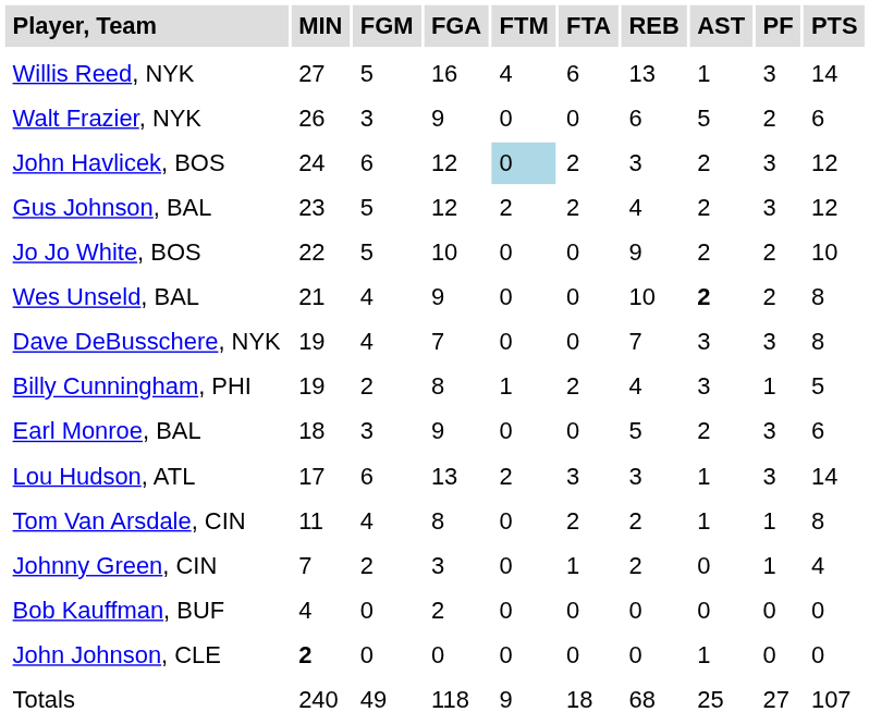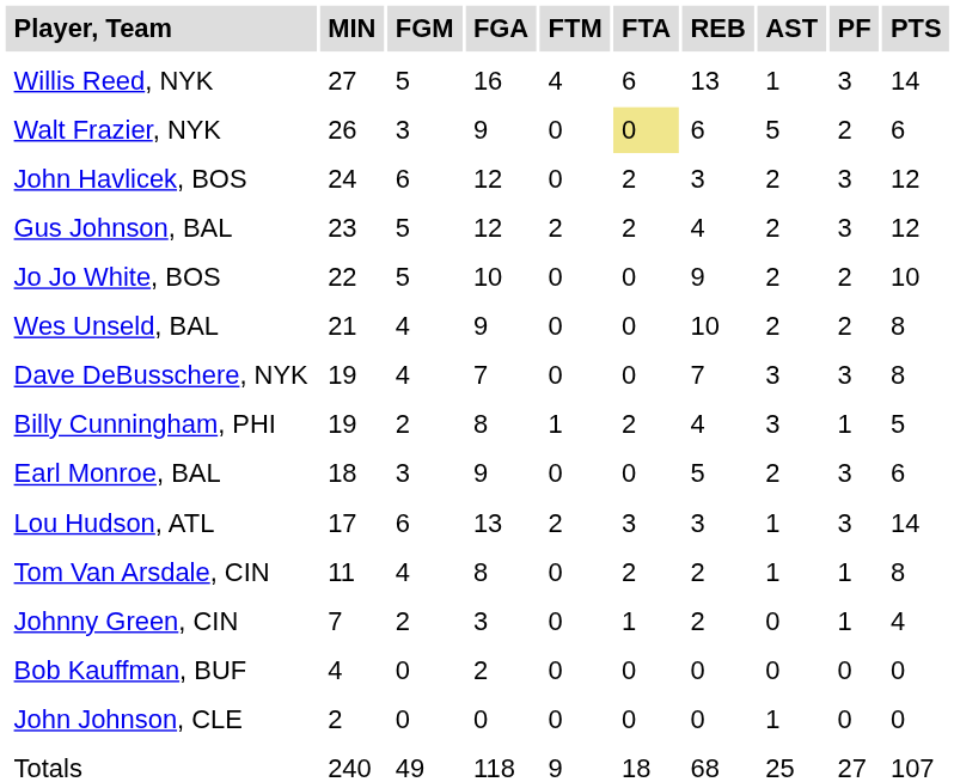Walt Frazier, NYK | FTA: no background -> khaki background
John Havlicek, BOS | FTM: lightblue background -> no background
Wes Unseld, BAL | AST: bold -> normal
John Johnson, CLE | MIN: bold -> normal
